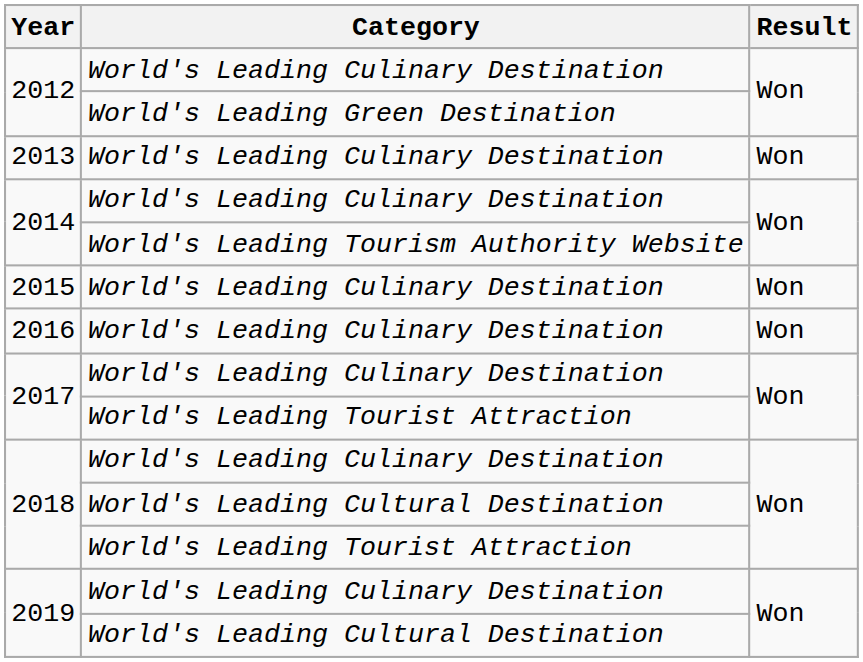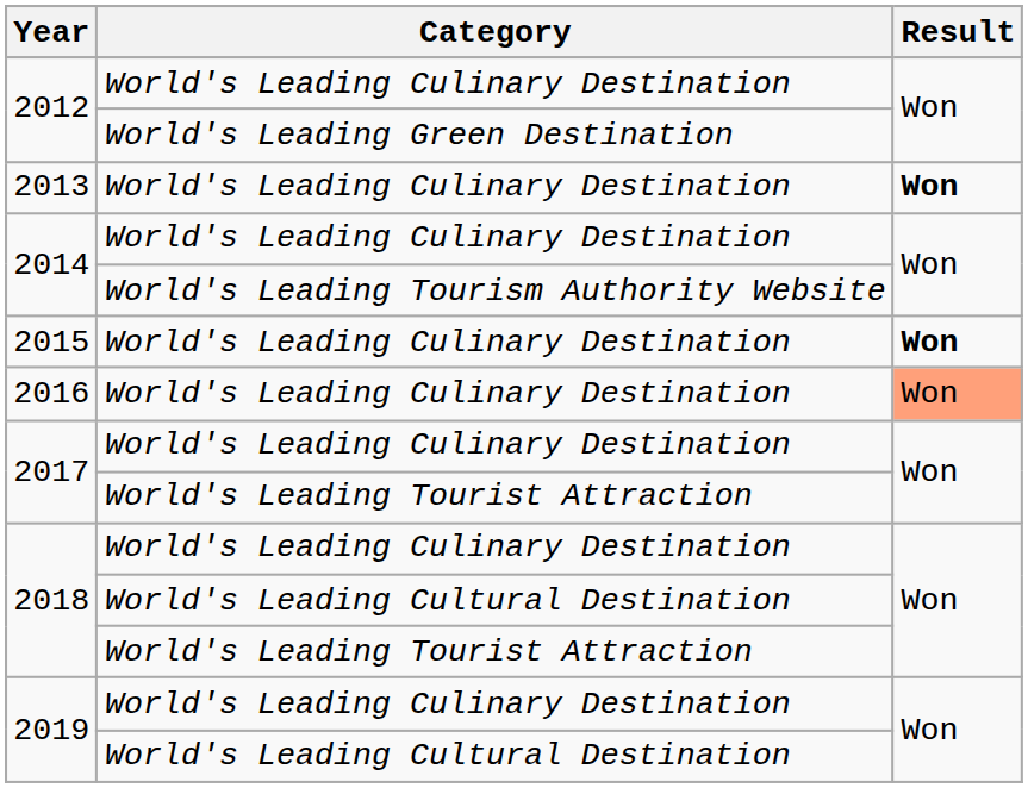2013 | Result: normal -> bold
2015 | Result: normal -> bold
2016 | Result: no background -> lightsalmon background
